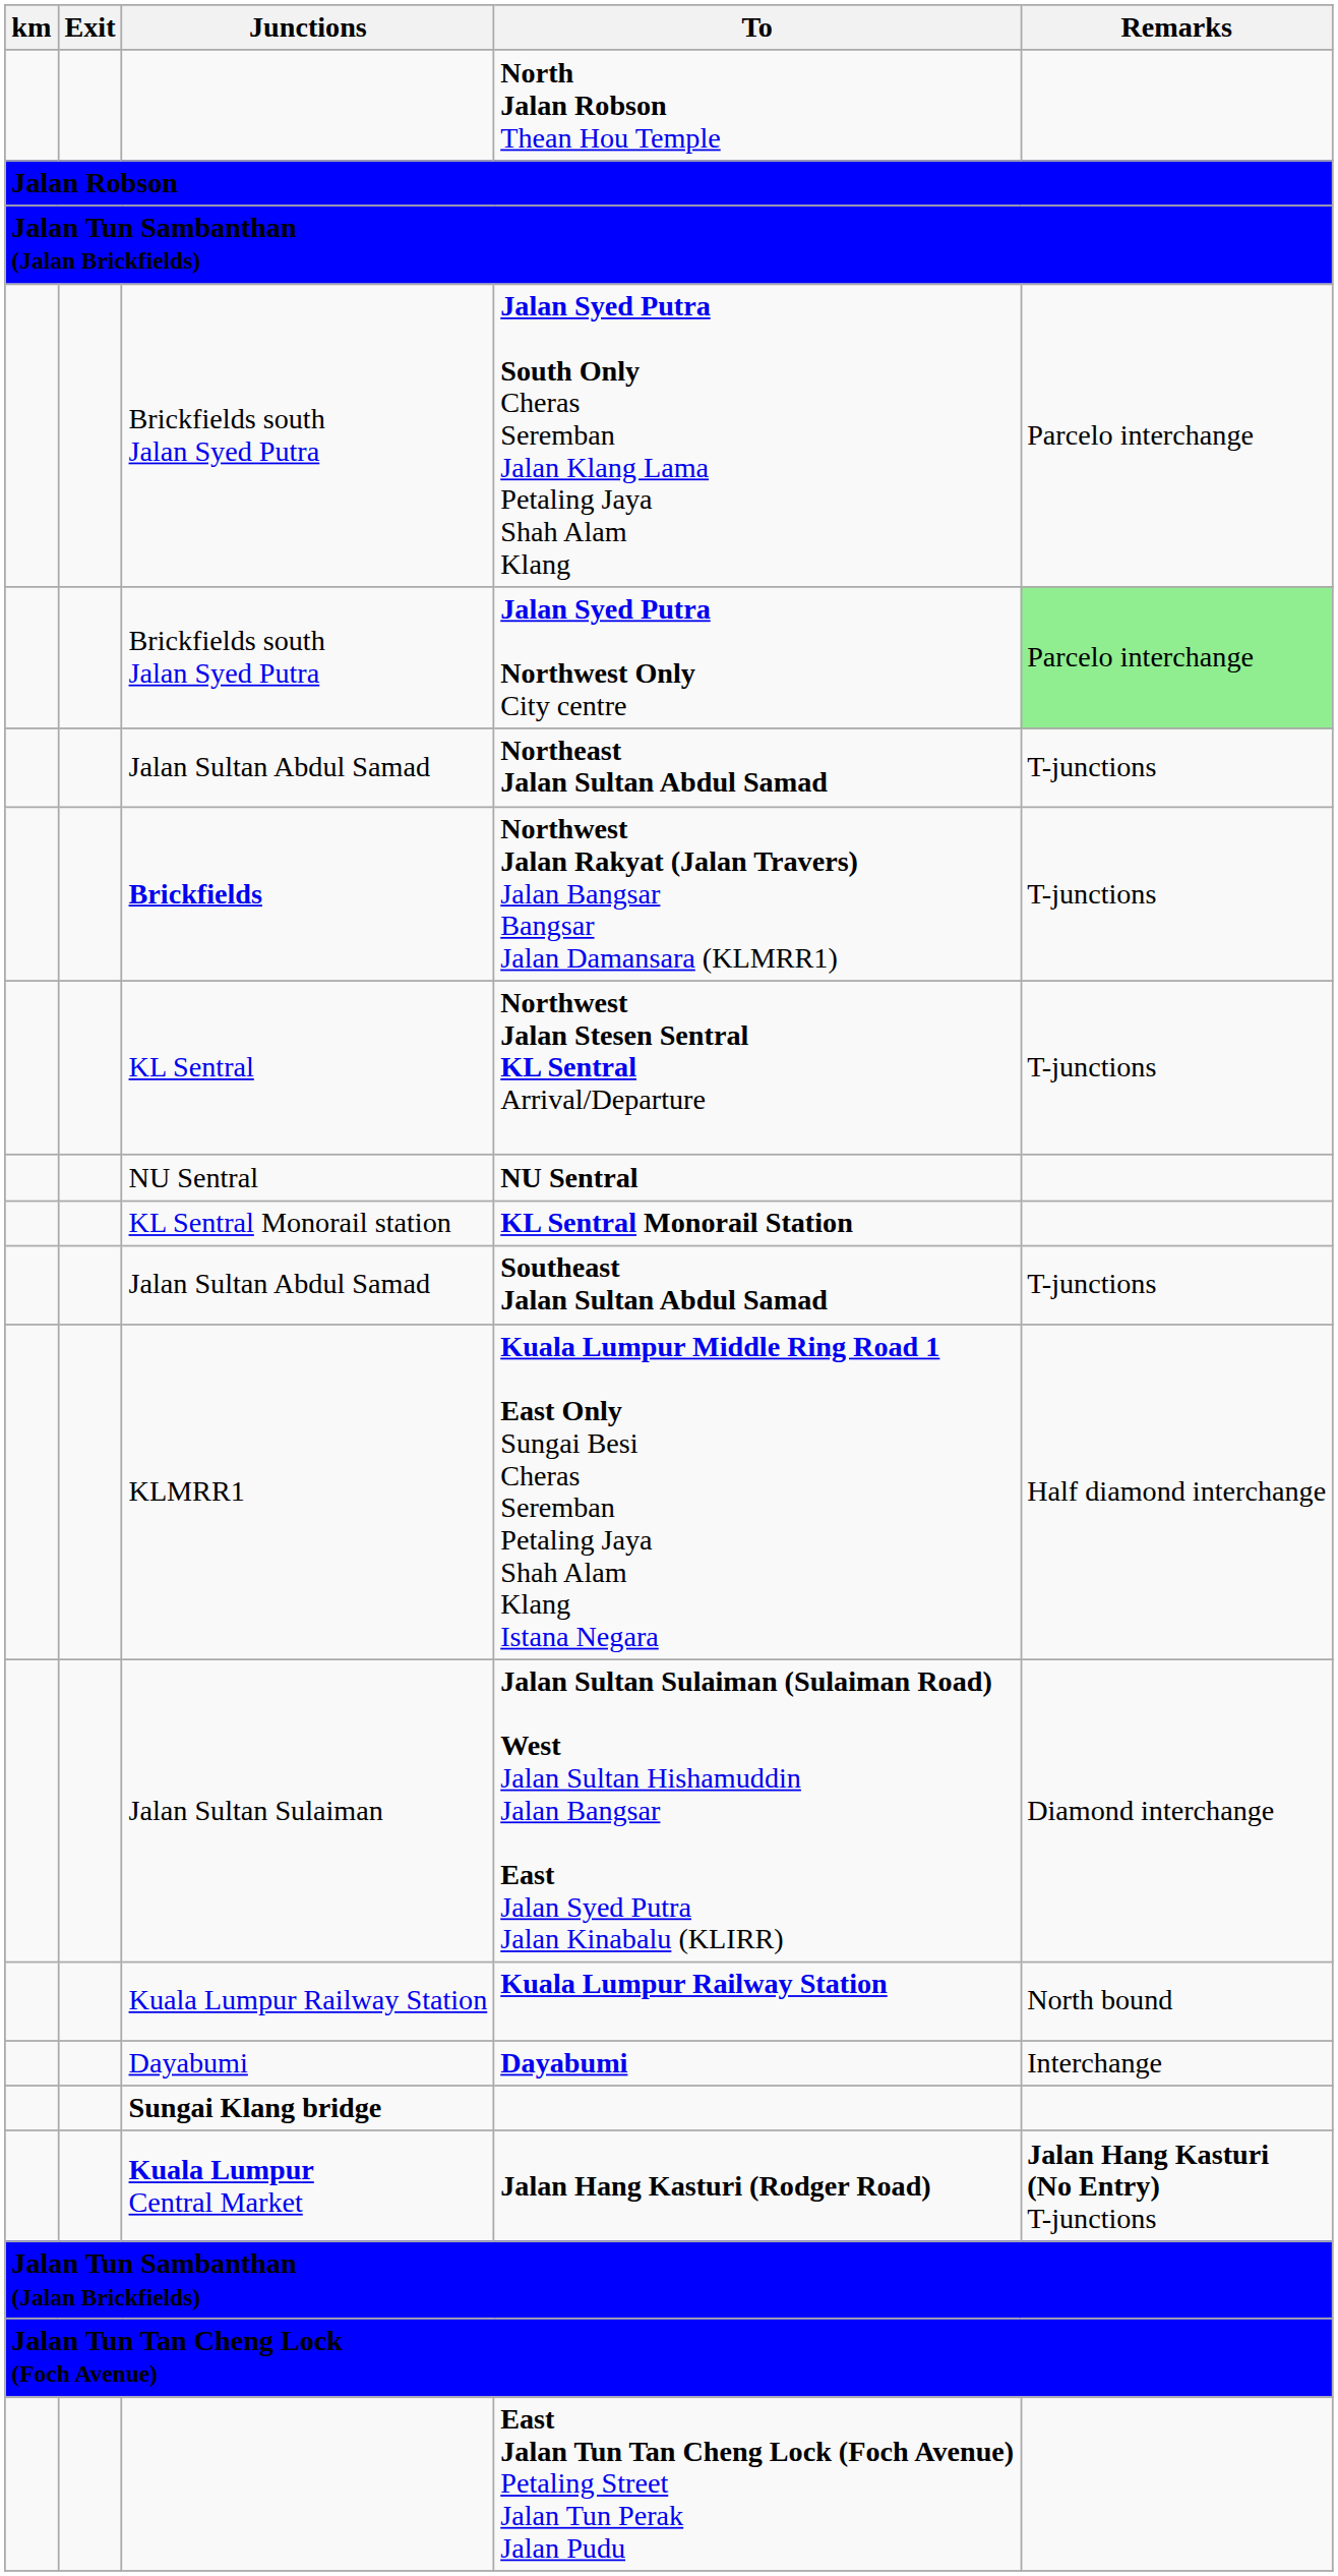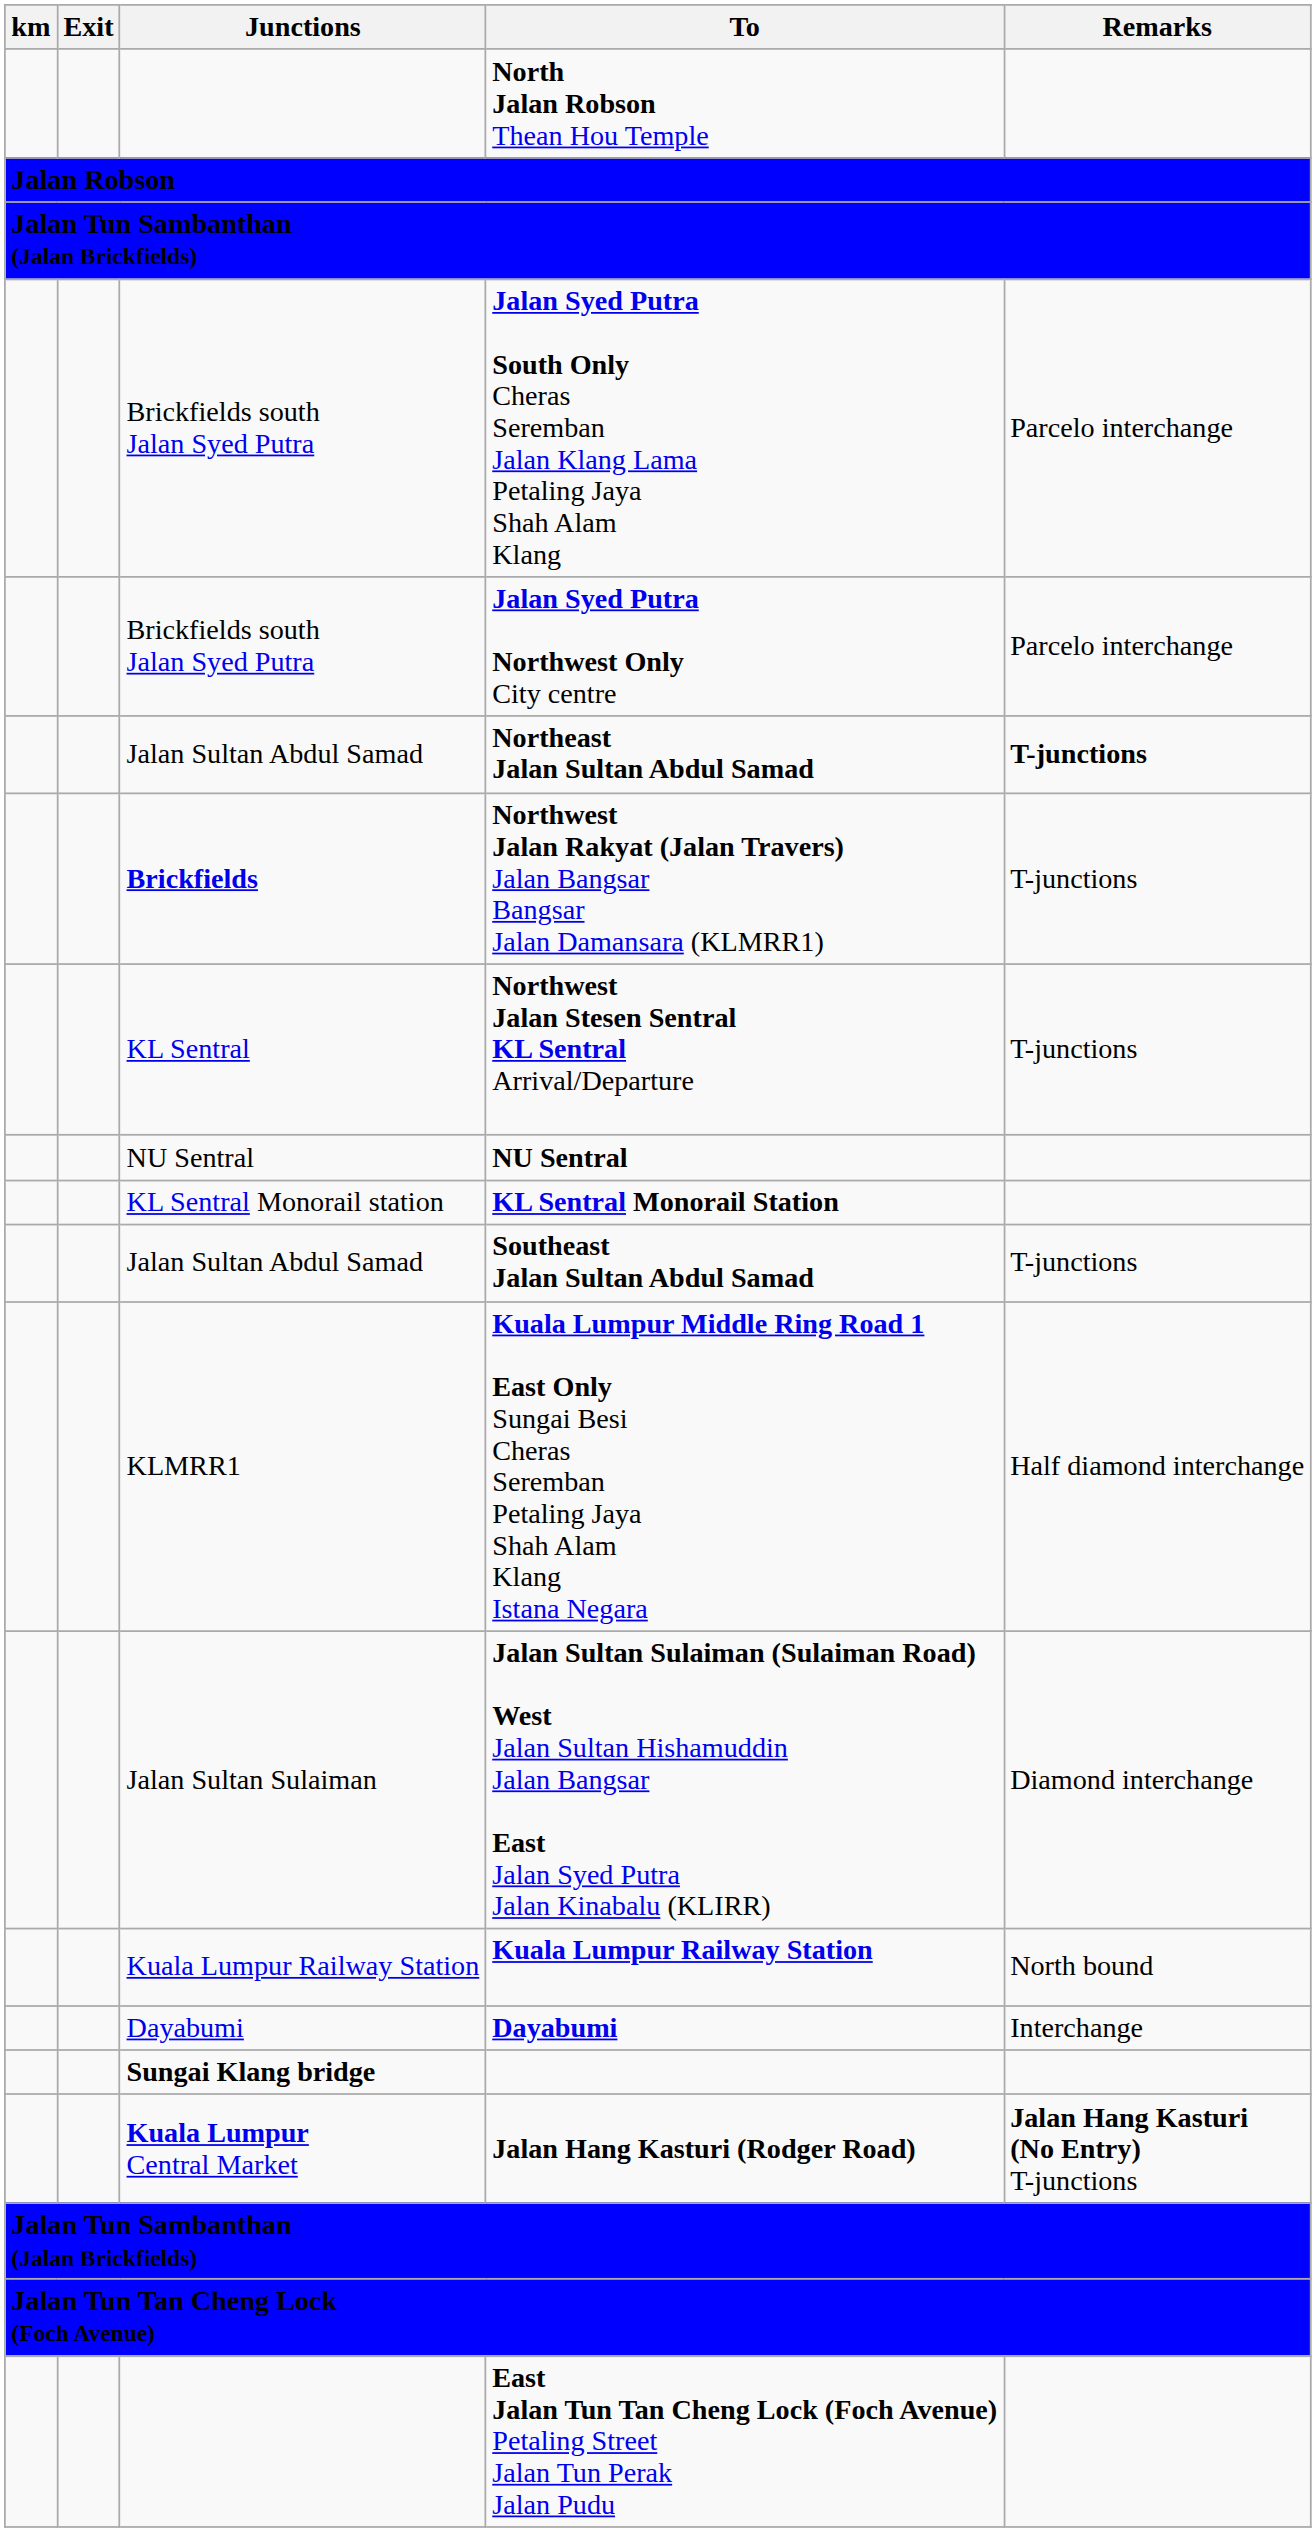Jalan Syed Putra Northwest Only City centre | Remarks: lightgreen background -> no background
Northeast Jalan Sultan Abdul Samad | Remarks: normal -> bold
